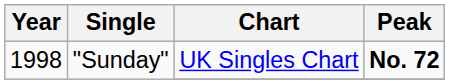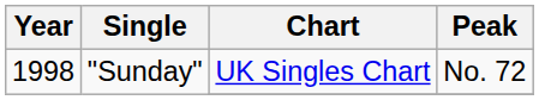"Sunday" / UK Singles Chart | Peak: bold -> normal
